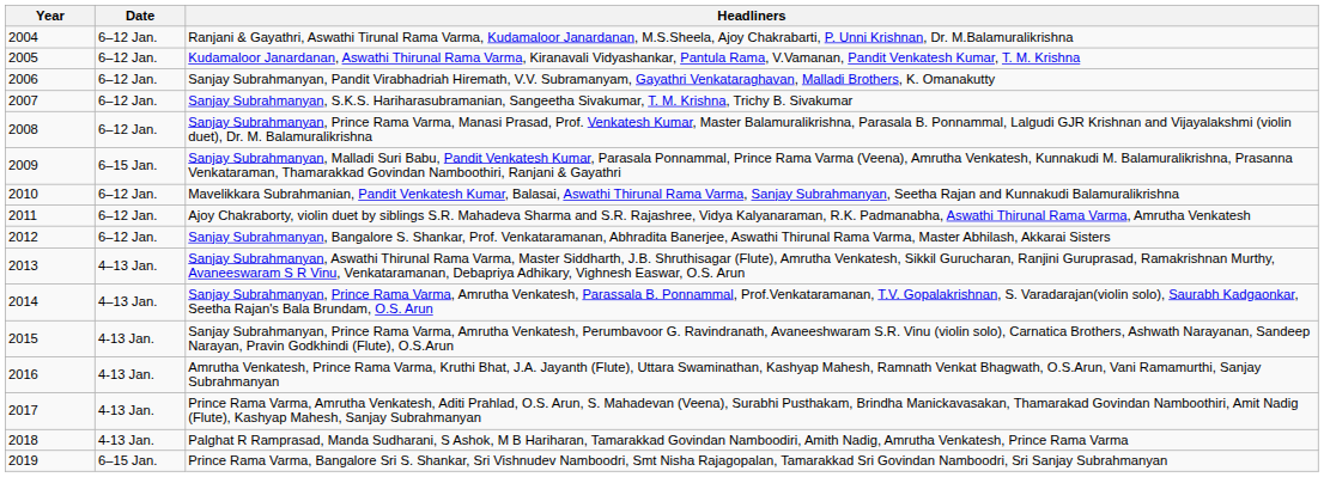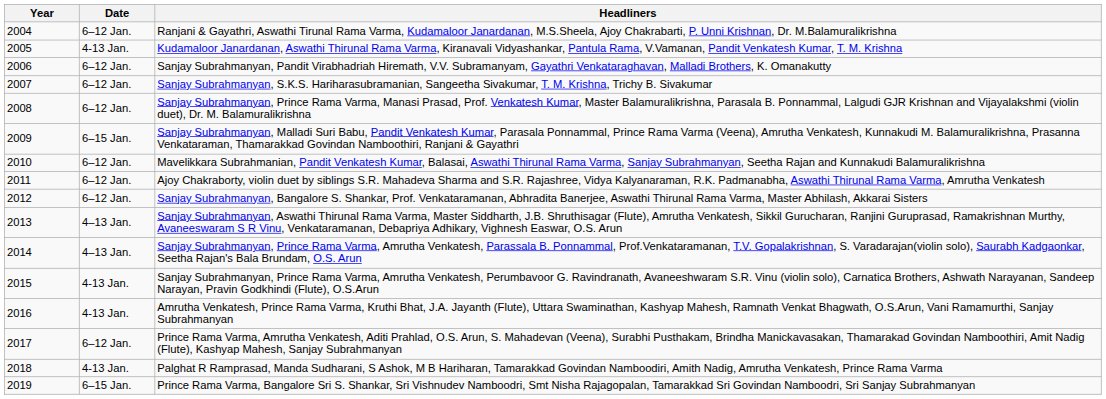row 3 | Date: 6–12 Jan. -> 4-13 Jan.
row 15 | Date: 4-13 Jan. -> 6–12 Jan.
